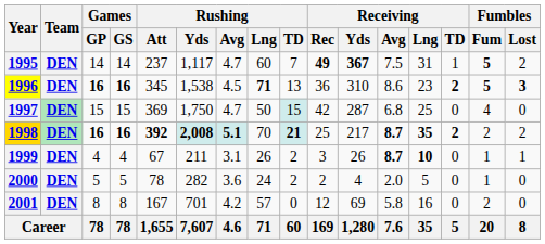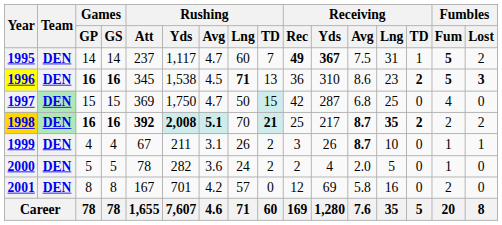1999 | Receiving / Lng: bold -> normal
